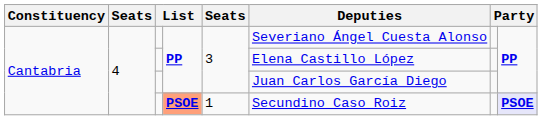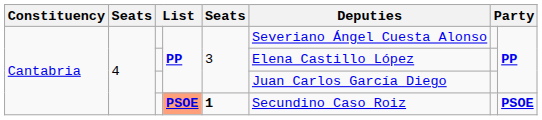row 5 | column 5: normal -> bold
row 5 | column 8: lavender background -> no background
